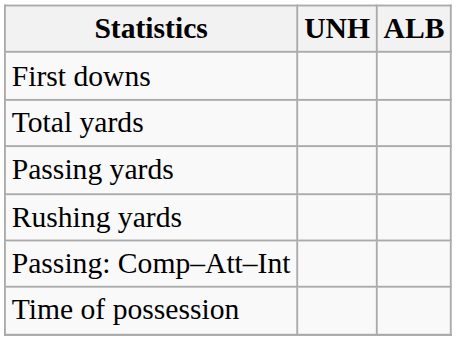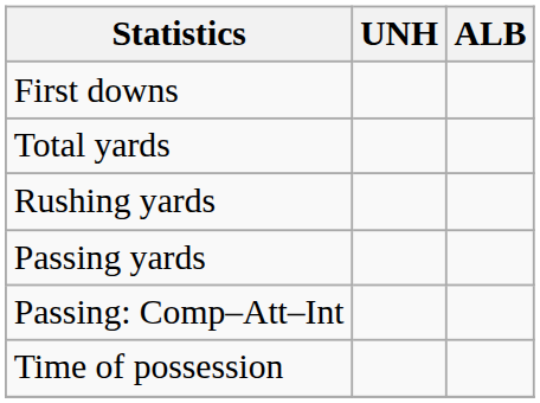rows swapped: Rushing yards <-> Passing yards
